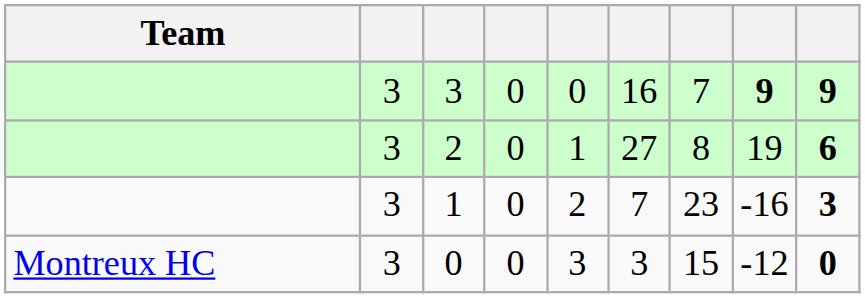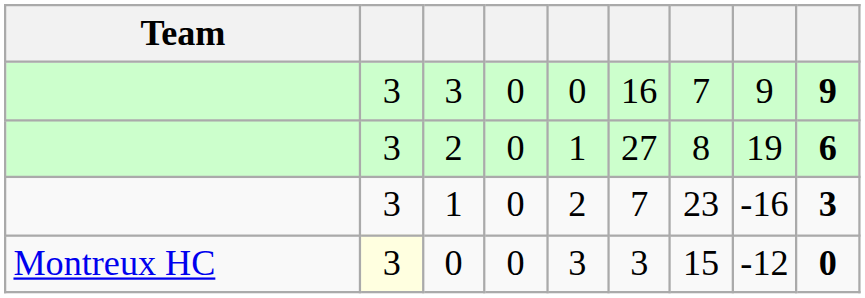row 2 | column 8: bold -> normal
row 5 | column 2: no background -> lightyellow background
